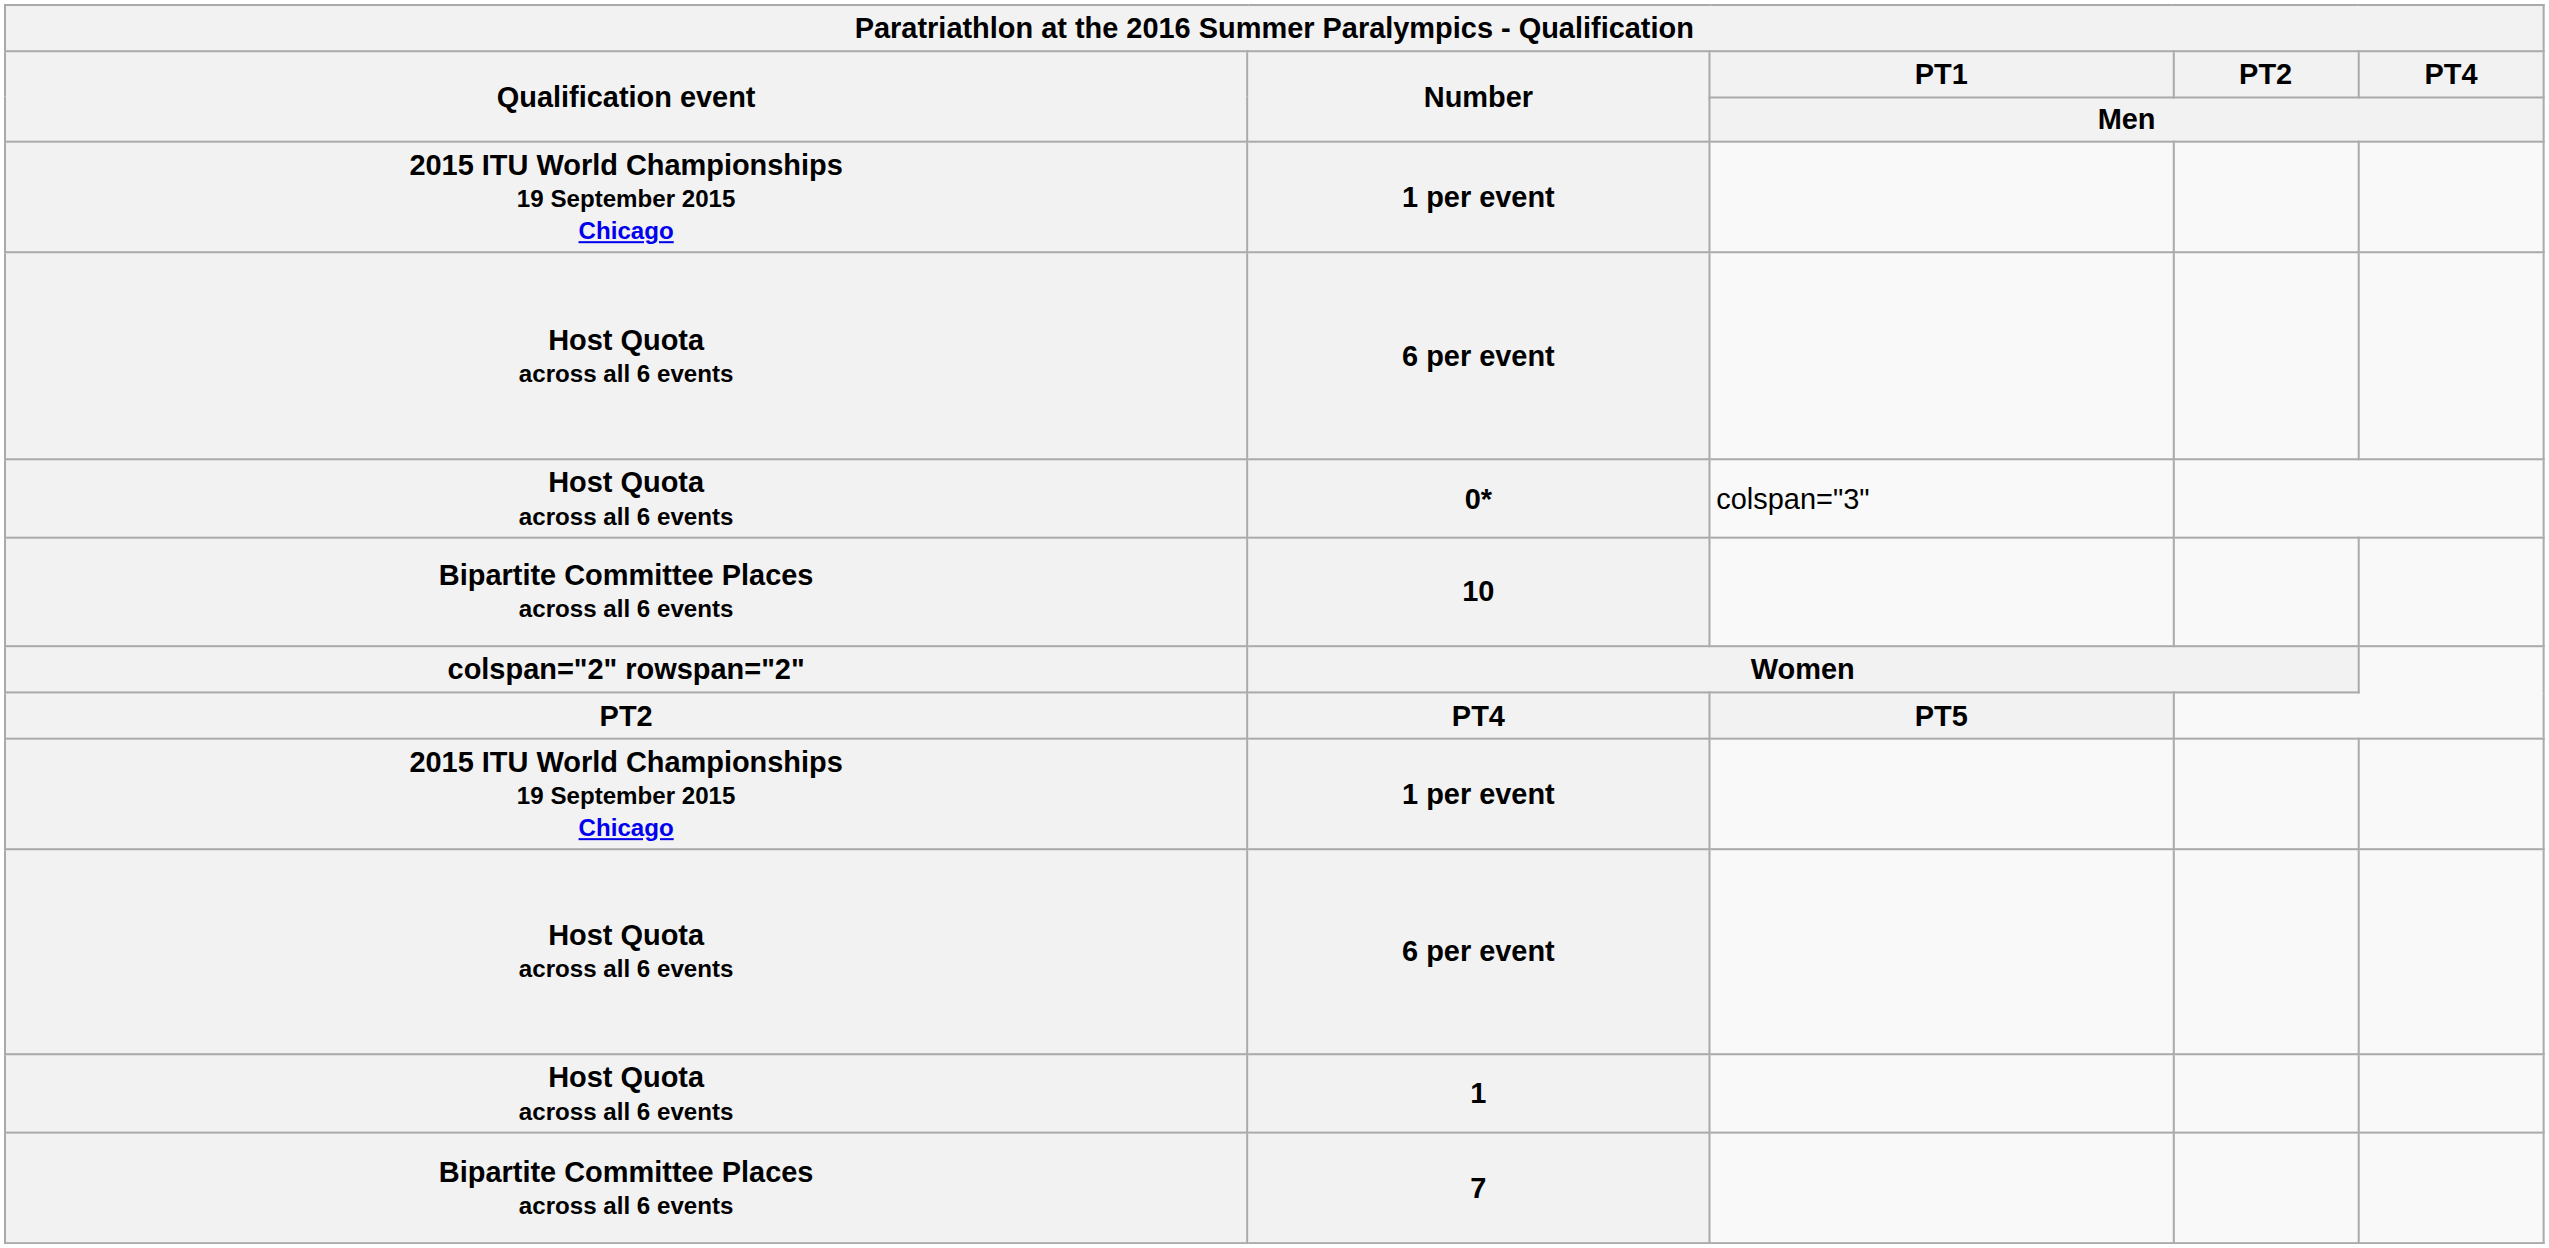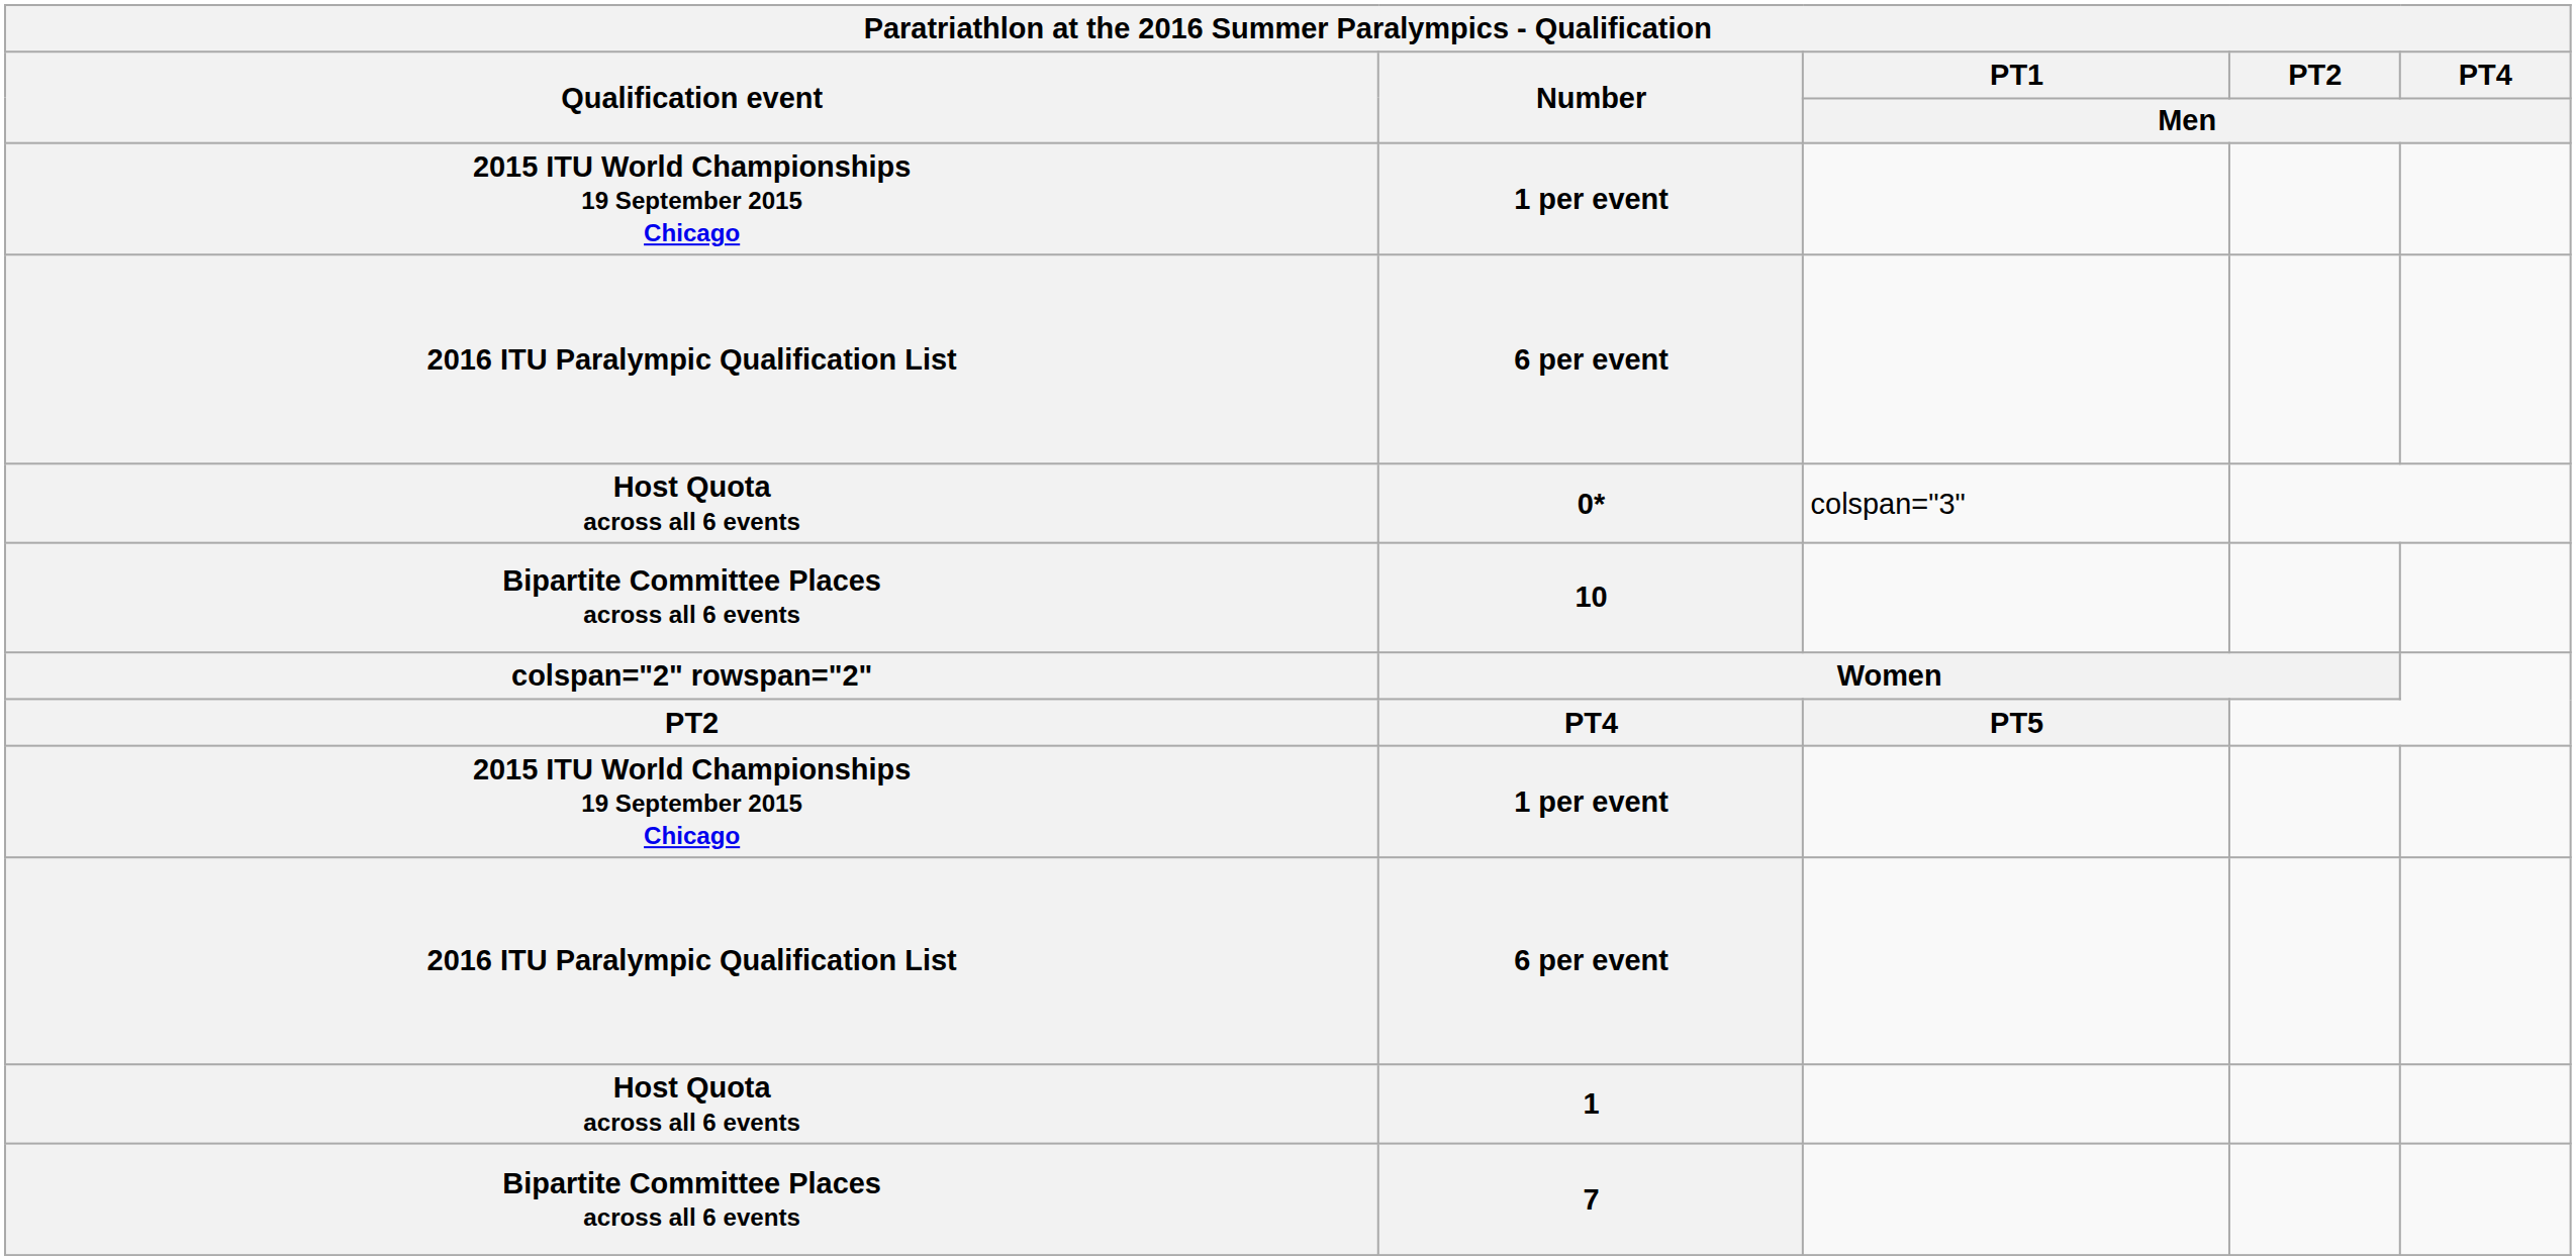row 5 | Qualification event: Host Quota across all 6 events -> 2016 ITU Paralympic Qualification List
row 11 | Qualification event: Host Quota across all 6 events -> 2016 ITU Paralympic Qualification List
